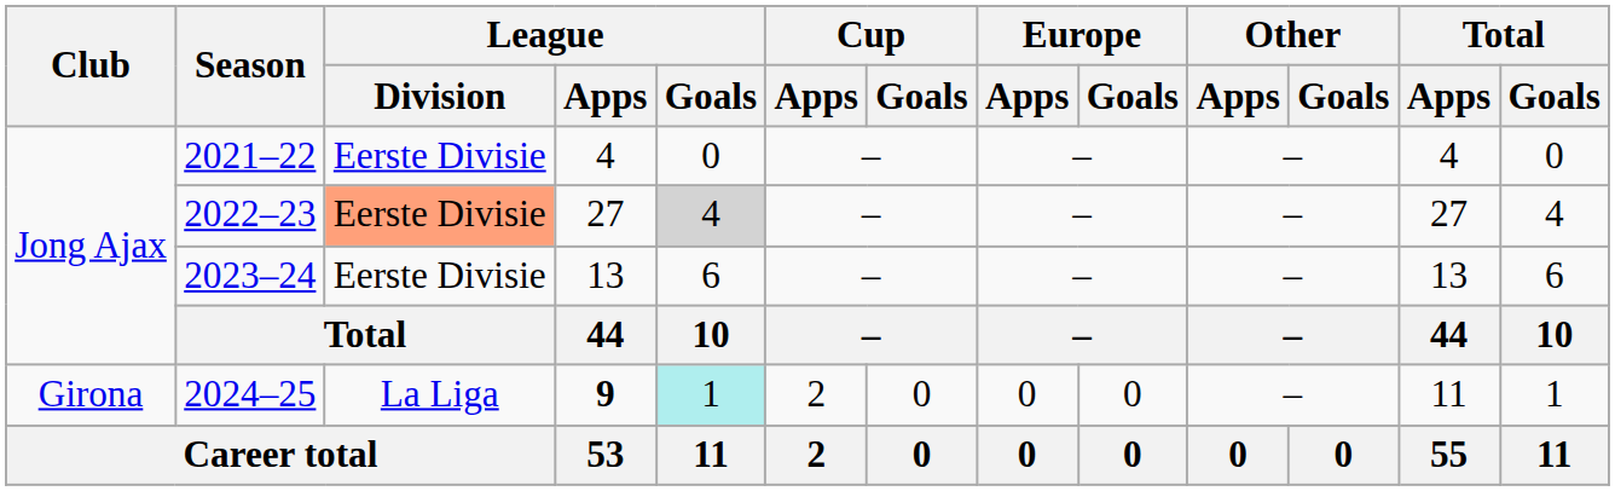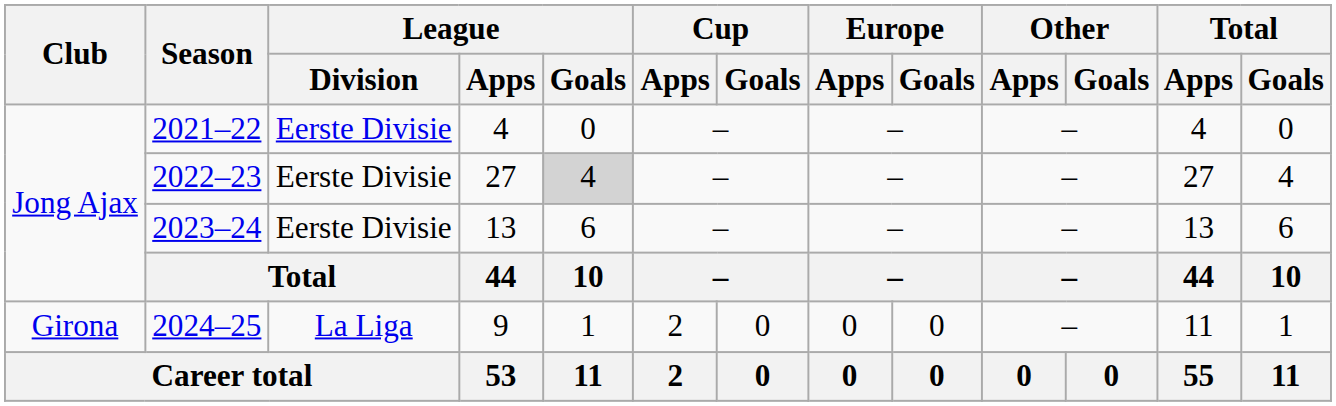2022–23 | League / Division: lightsalmon background -> no background
2024–25 | League / Apps: bold -> normal
2024–25 | League / Goals: paleturquoise background -> no background
